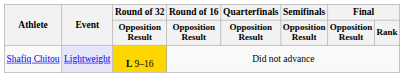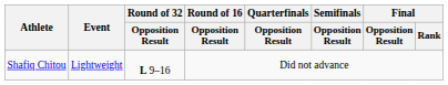Shafiq Chitou | Event: lavender background -> no background
Shafiq Chitou | Round of 32 / Opposition Result: gold background -> no background
